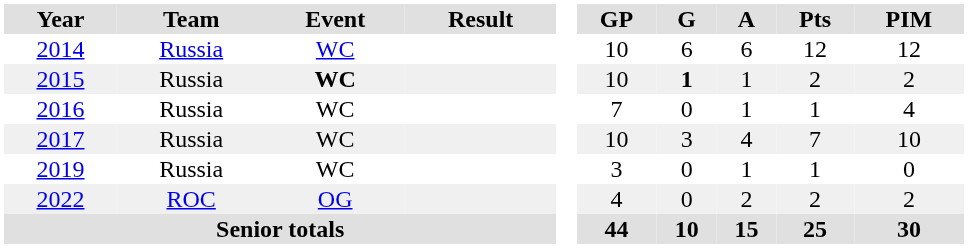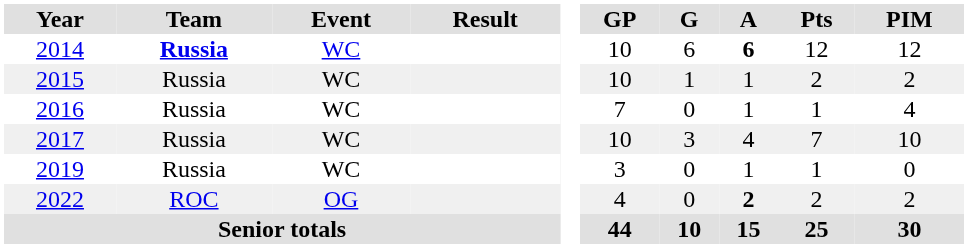2014 | Team: normal -> bold
2014 | A: normal -> bold
2015 | Event: bold -> normal
2015 | G: bold -> normal
2022 | A: normal -> bold
